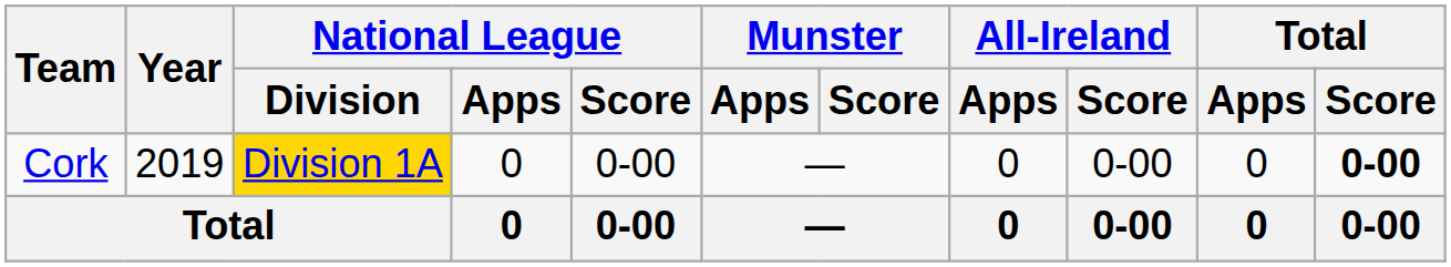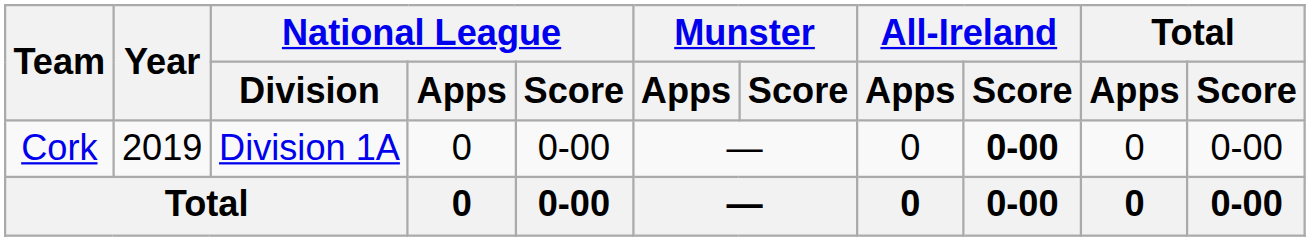Cork | National League / Division: gold background -> no background
Cork | All-Ireland / Score: normal -> bold
Cork | Total / Score: bold -> normal
